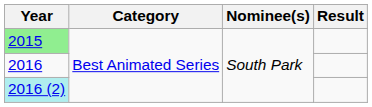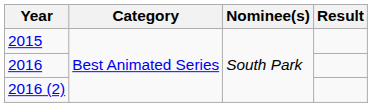2015 | Year: lightgreen background -> no background
2016 (2) | Year: paleturquoise background -> no background
